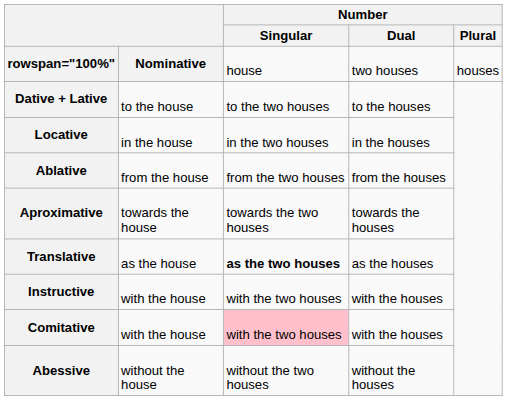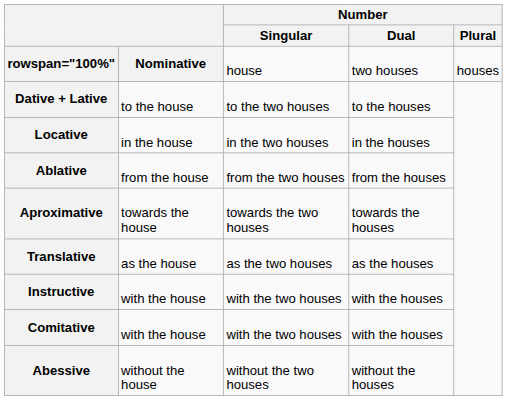Translative | Number / Singular: bold -> normal
Comitative | Number / Singular: pink background -> no background
